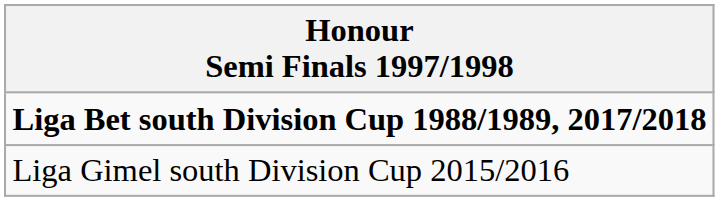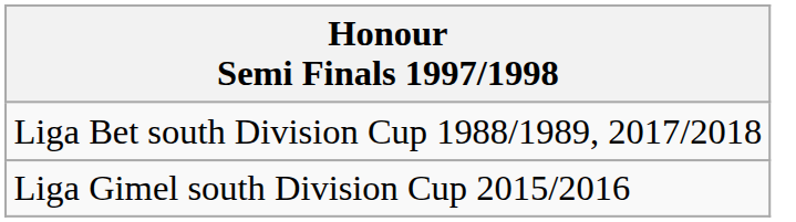row 2 | column 1: bold -> normal
